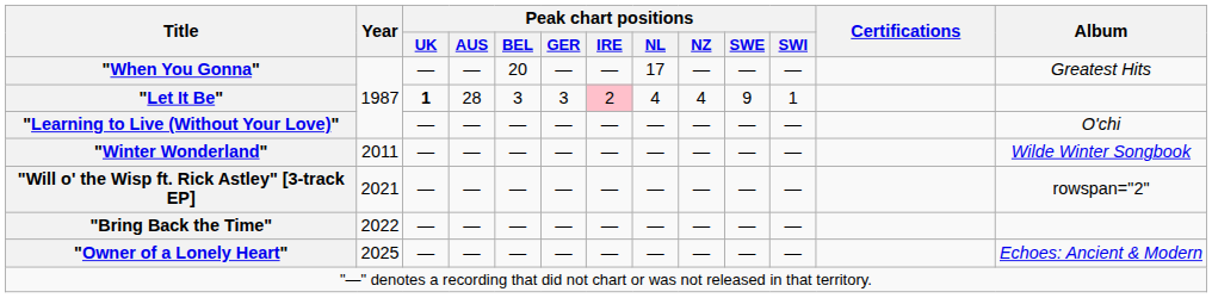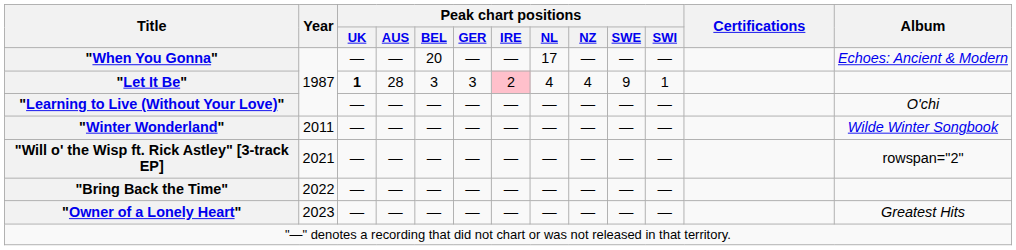"When You Gonna" | Album: Greatest Hits -> Echoes: Ancient & Modern
"Owner of a Lonely Heart" | Year: 2025 -> 2023
"Owner of a Lonely Heart" | Album: Echoes: Ancient & Modern -> Greatest Hits
